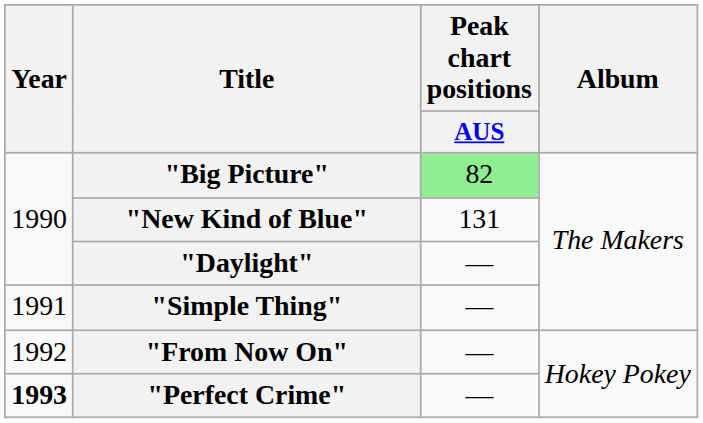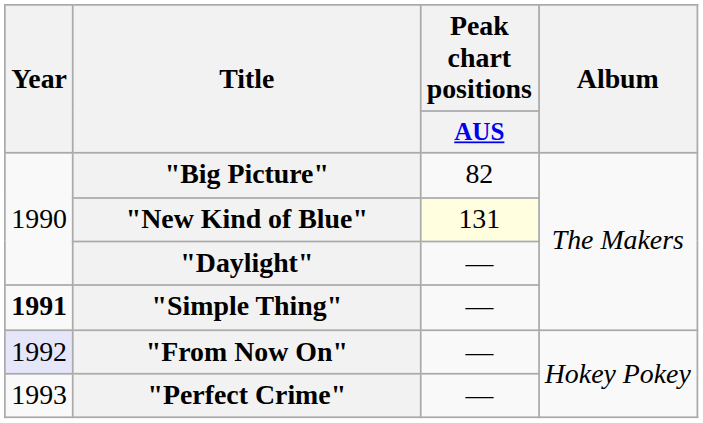"Big Picture" | Peak chart positions / AUS: lightgreen background -> no background
"New Kind of Blue" | Peak chart positions / AUS: no background -> lightyellow background
"Simple Thing" | Year: normal -> bold
"From Now On" | Year: no background -> lavender background
"Perfect Crime" | Year: bold -> normal
